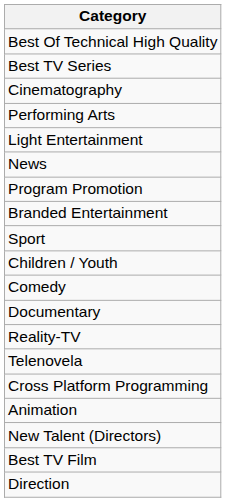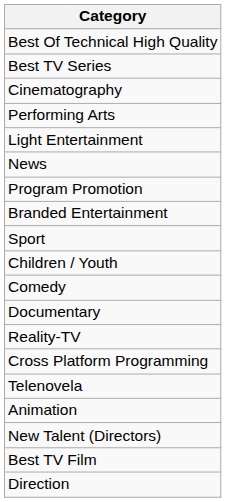row 15 | column 1: Telenovela -> Cross Platform Programming
row 16 | column 1: Cross Platform Programming -> Telenovela
